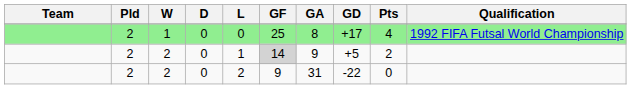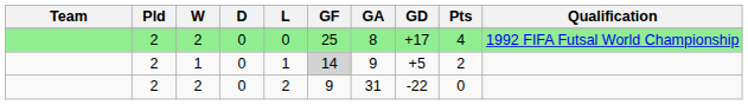row 2 | W: 1 -> 2
row 3 | W: 2 -> 1
